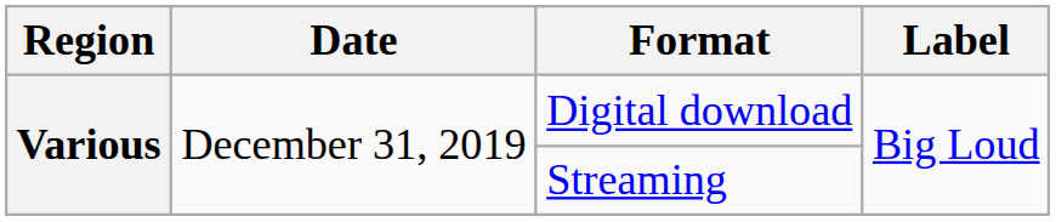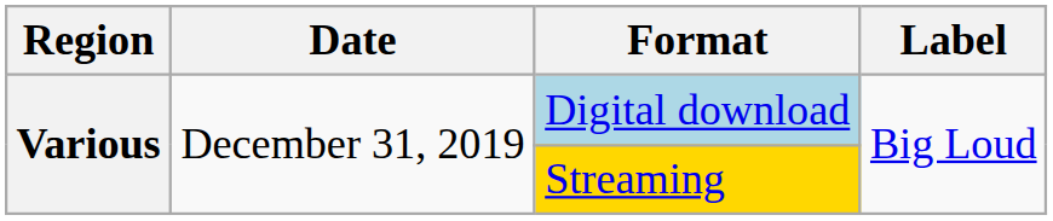Digital download | Format: no background -> lightblue background
Streaming | Format: no background -> gold background
